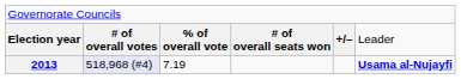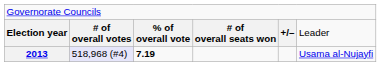2013 | column 3: normal -> bold
2013 | column 6: bold -> normal
